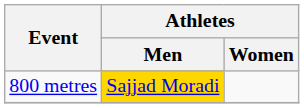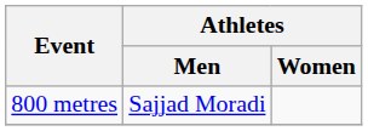800 metres | Athletes / Men: gold background -> no background
